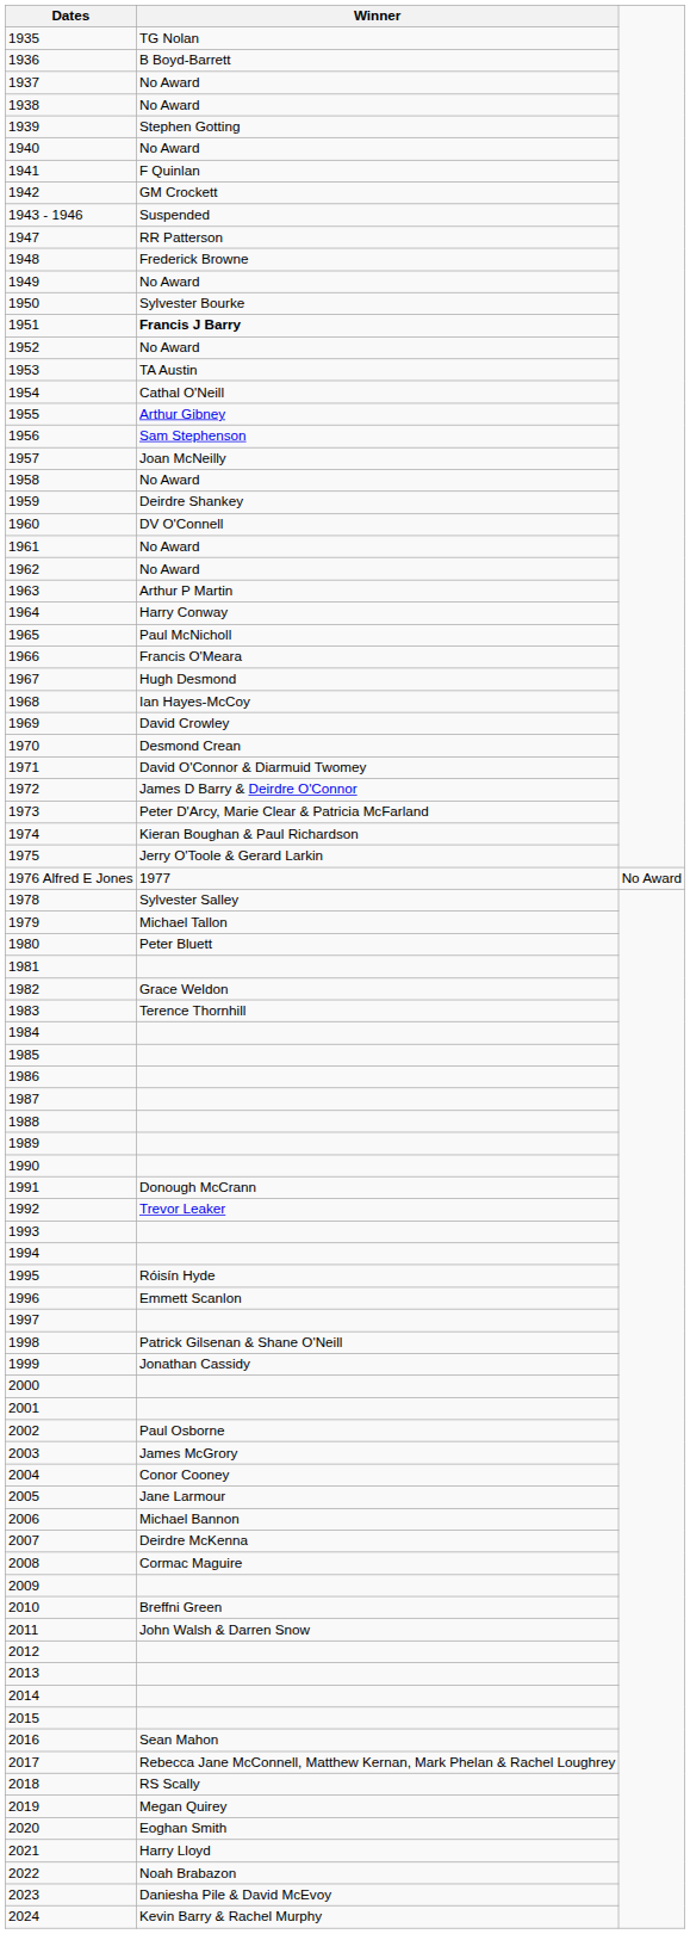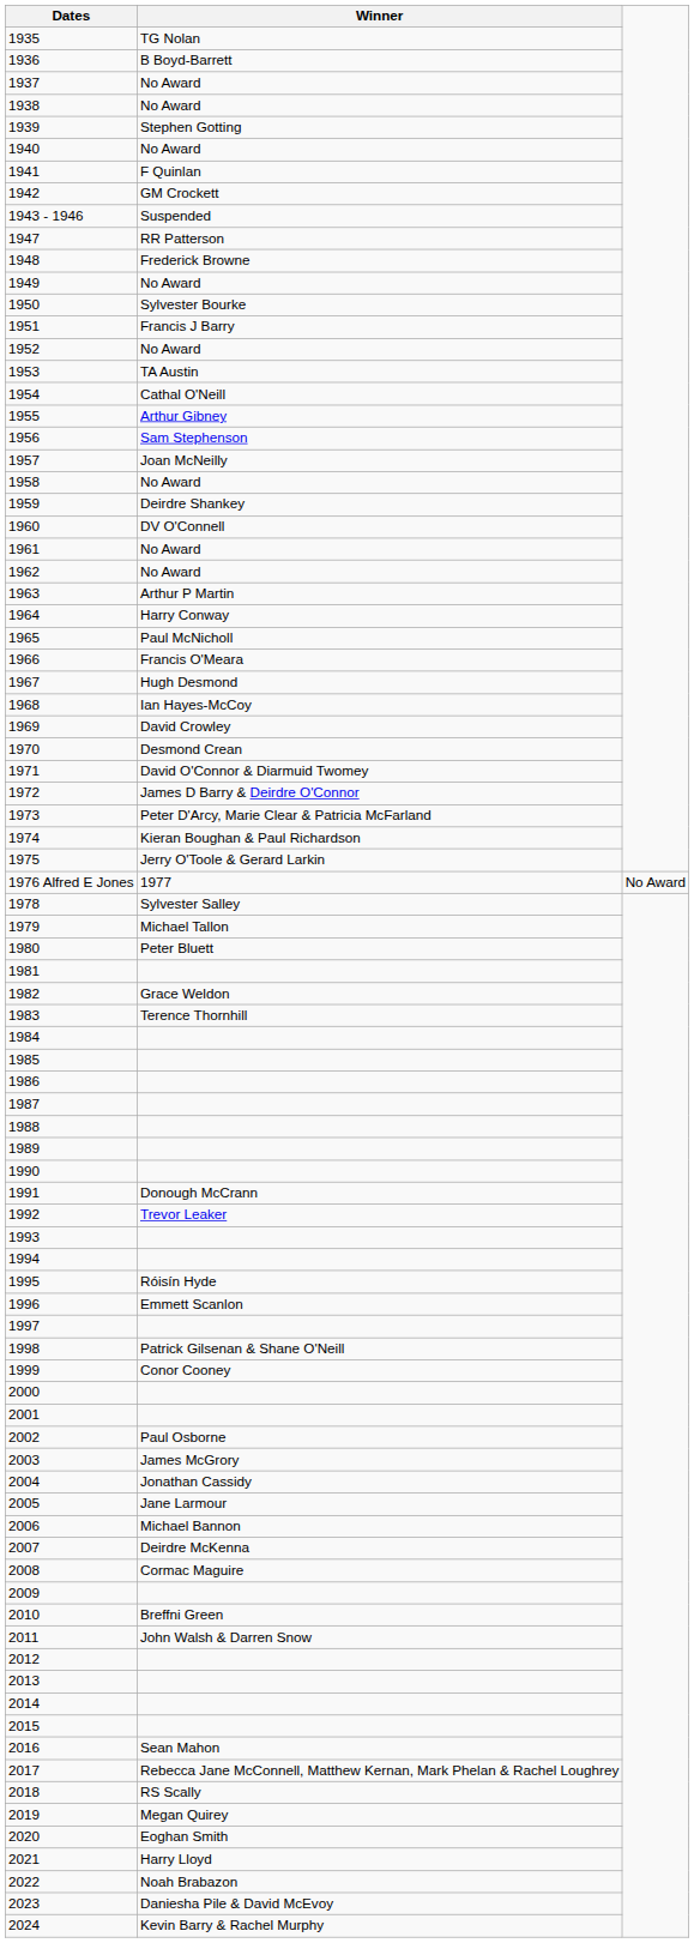1951 | Winner: bold -> normal
1999 | Winner: Jonathan Cassidy -> Conor Cooney
2004 | Winner: Conor Cooney -> Jonathan Cassidy
